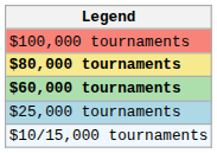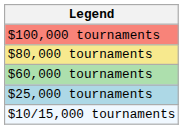row 3 | column 1: bold -> normal
row 4 | column 1: bold -> normal
